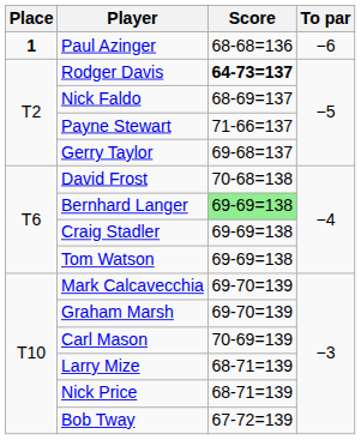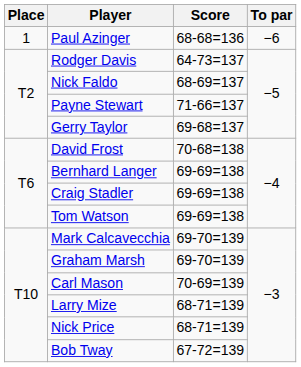Paul Azinger | Place: bold -> normal
Rodger Davis | Score: bold -> normal
Bernhard Langer | Score: lightgreen background -> no background
